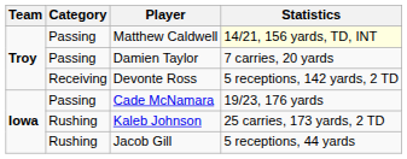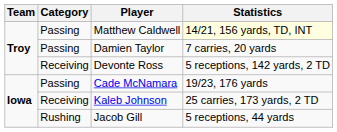Kaleb Johnson | Category: Rushing -> Receiving
